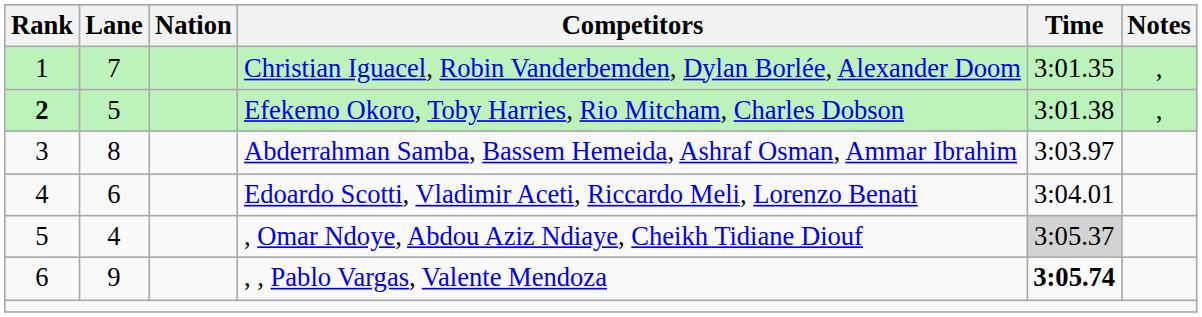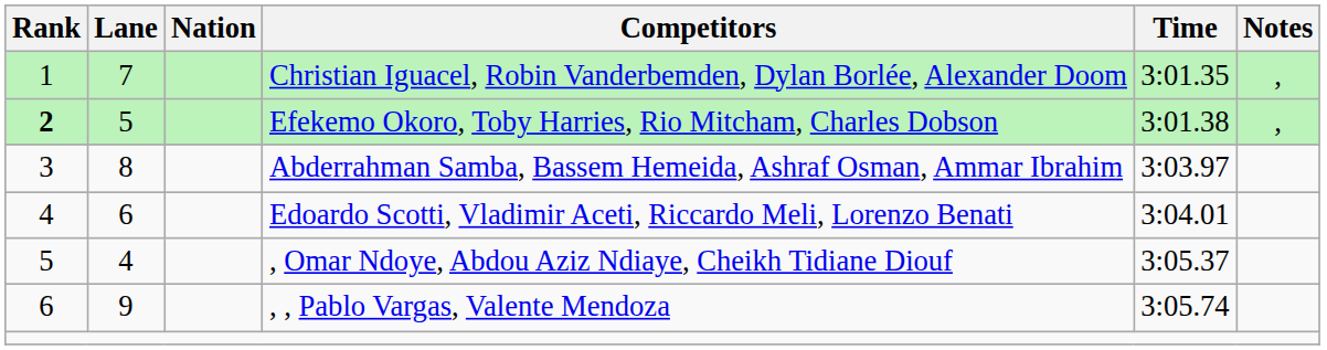, Omar Ndoye, Abdou Aziz Ndiaye, Cheikh Tidiane Diouf | Time: lightgrey background -> no background
, , Pablo Vargas, Valente Mendoza | Time: bold -> normal
